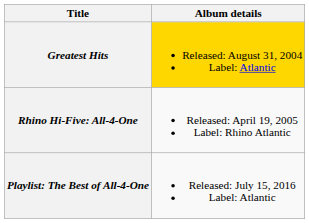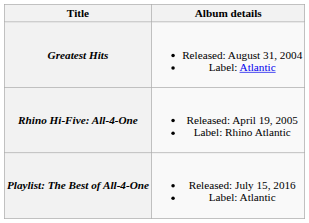Greatest Hits | Album details: gold background -> no background
